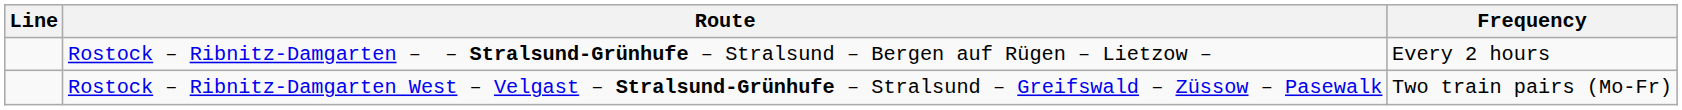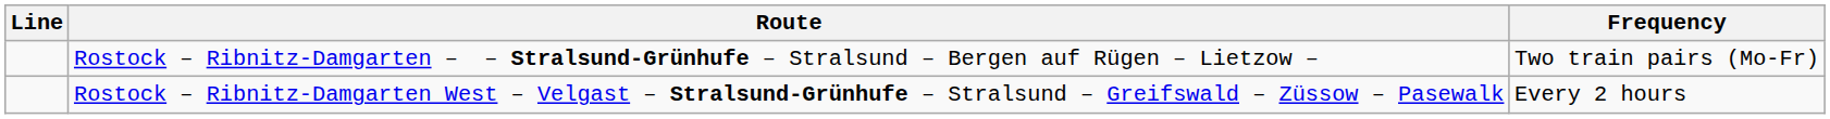row 2 | Frequency: Every 2 hours -> Two train pairs (Mo-Fr)
row 3 | Frequency: Two train pairs (Mo-Fr) -> Every 2 hours
